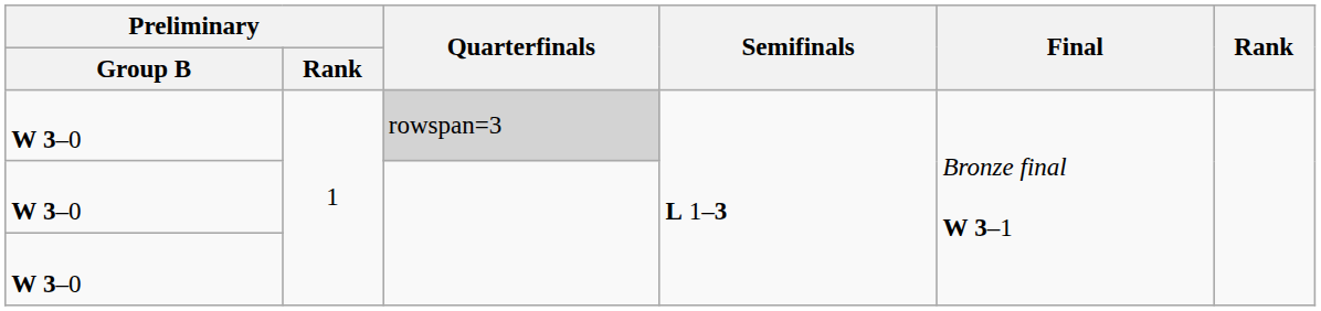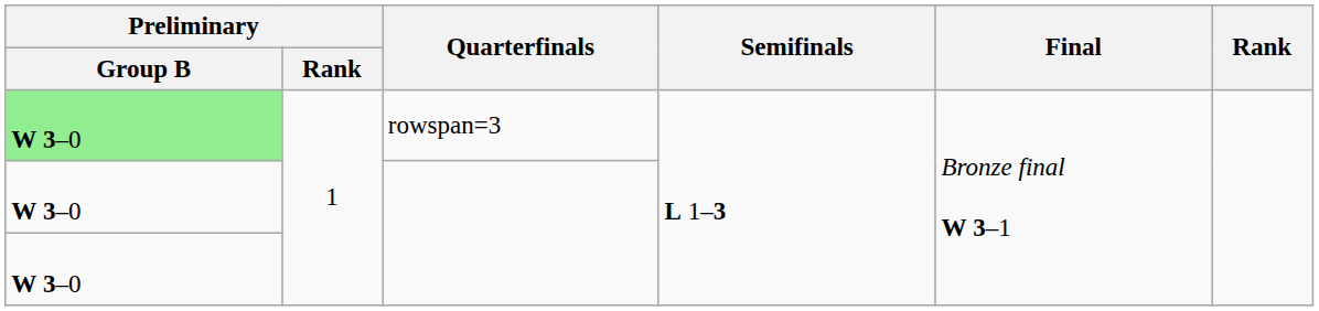rowspan=3 | Preliminary / Group B: no background -> lightgreen background
rowspan=3 | Quarterfinals: lightgrey background -> no background
